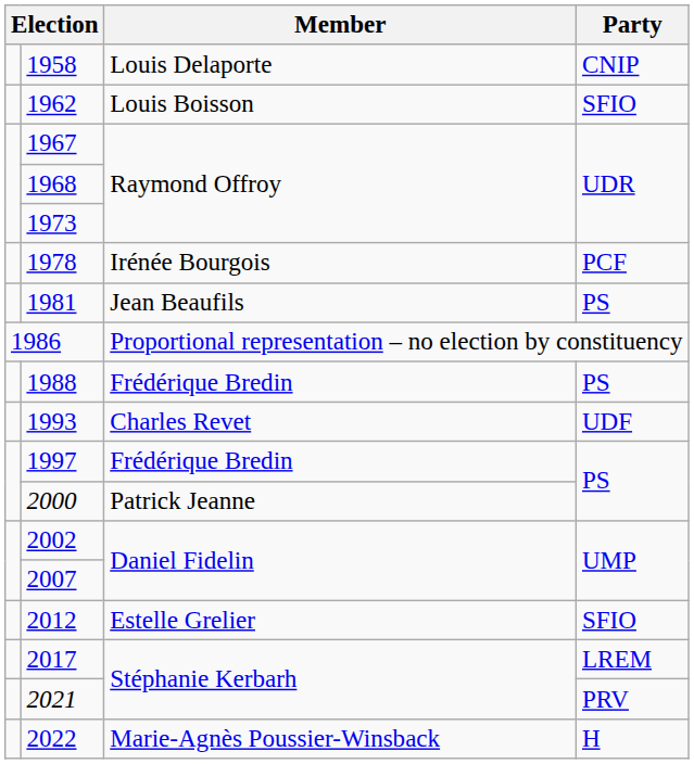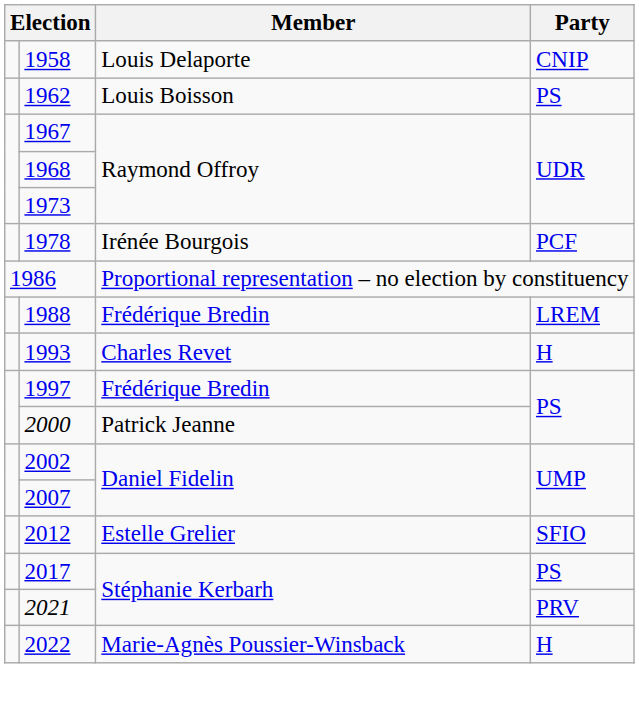1962 | Party: SFIO -> PS
- row: 1981 | Jean Beaufils | PS
1988 | Party: PS -> LREM
1993 | Party: UDF -> H
2017 | Party: LREM -> PS
